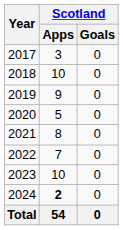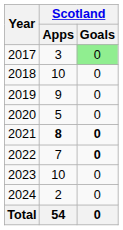2017 | Scotland / Goals: no background -> lightgreen background
2021 | Scotland / Apps: normal -> bold
2021 | Scotland / Goals: normal -> bold
2022 | Scotland / Goals: normal -> bold
2024 | Scotland / Apps: bold -> normal
